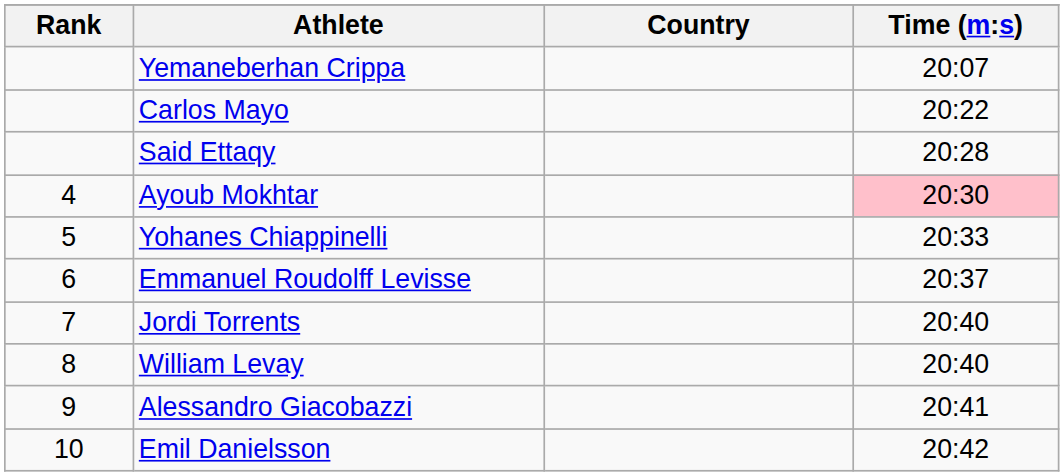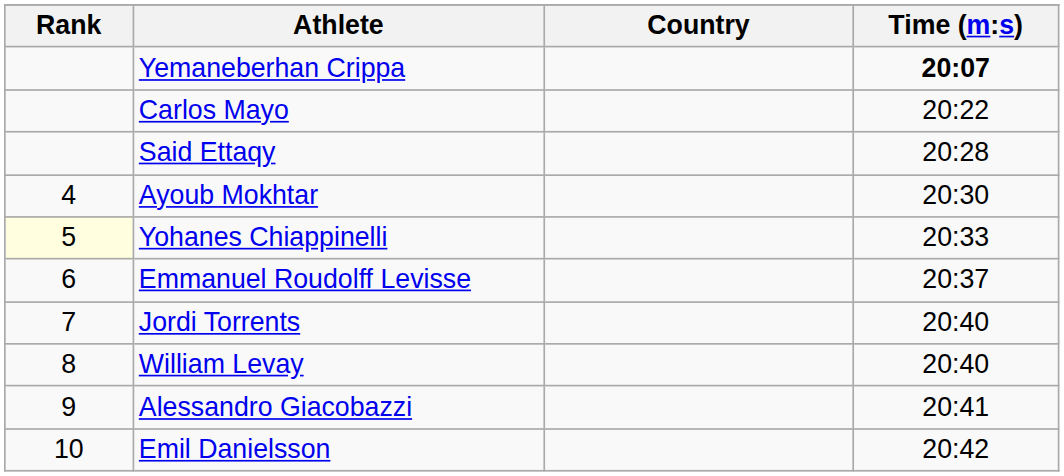Yemaneberhan Crippa | Time (m:s): normal -> bold
Ayoub Mokhtar | Time (m:s): pink background -> no background
Yohanes Chiappinelli | Rank: no background -> lightyellow background
